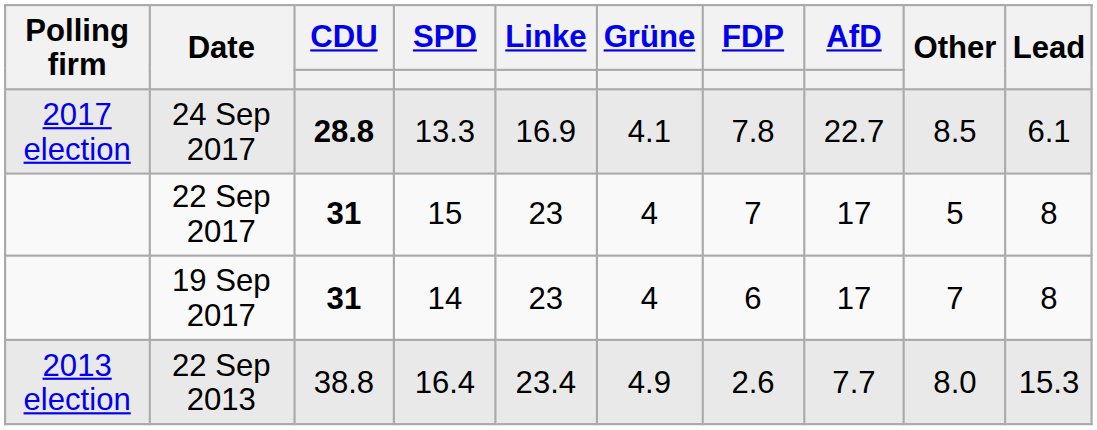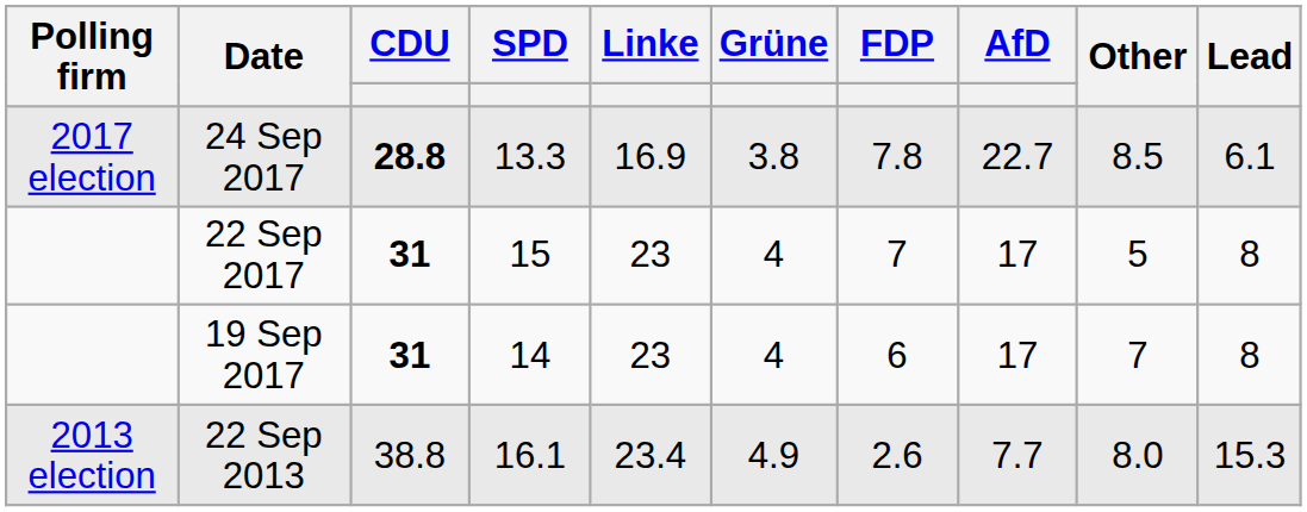24 Sep 2017 | Grüne: 4.1 -> 3.8
22 Sep 2013 | SPD: 16.4 -> 16.1
